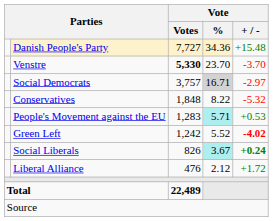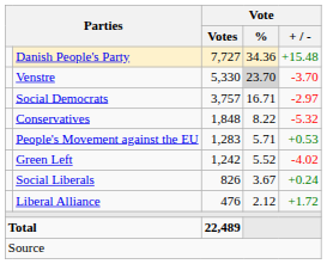Venstre | Vote / Votes: bold -> normal
Venstre | Vote / %: no background -> lightgrey background
Social Democrats | Vote / %: lightgrey background -> no background
People's Movement against the EU | Vote / %: paleturquoise background -> no background
Green Left | Vote / + / -: bold -> normal
Social Liberals | Vote / %: paleturquoise background -> no background
Social Liberals | Vote / + / -: bold -> normal
